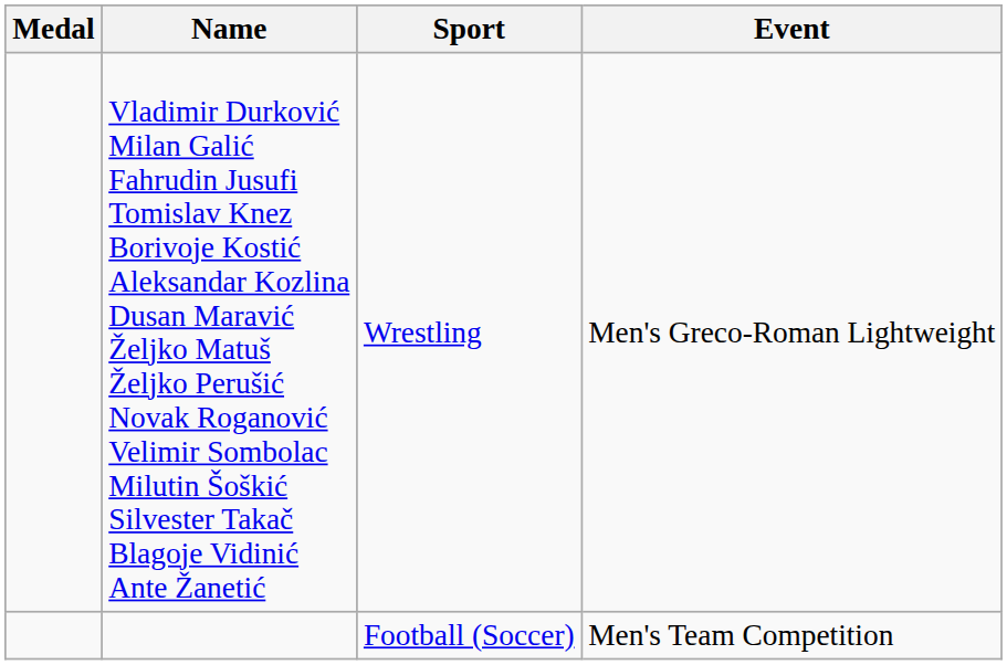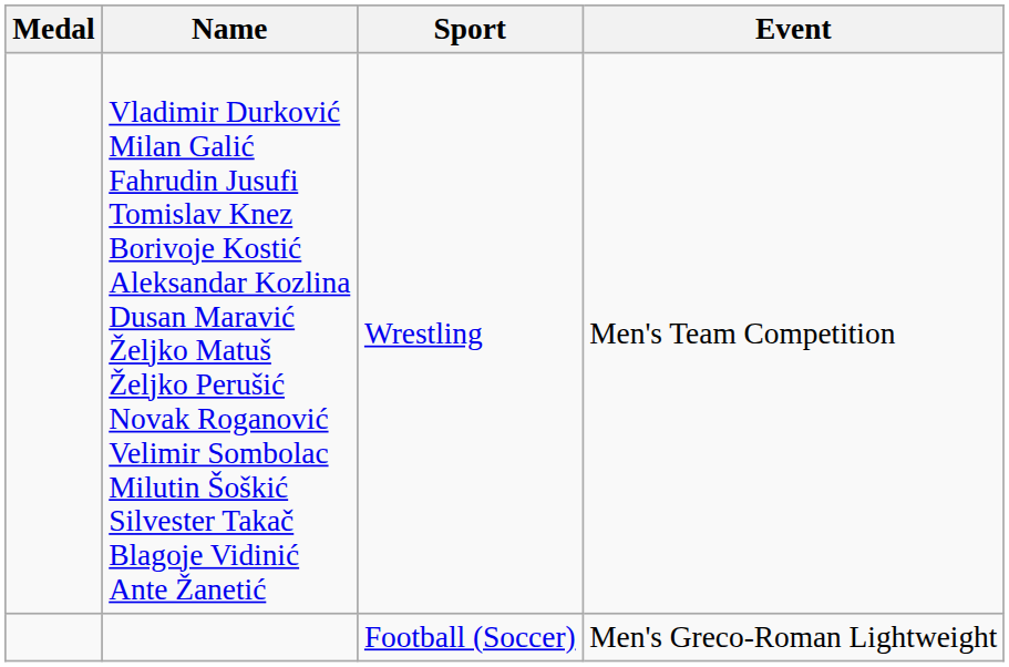row 2 | Event: Men's Greco-Roman Lightweight -> Men's Team Competition
row 3 | Event: Men's Team Competition -> Men's Greco-Roman Lightweight
